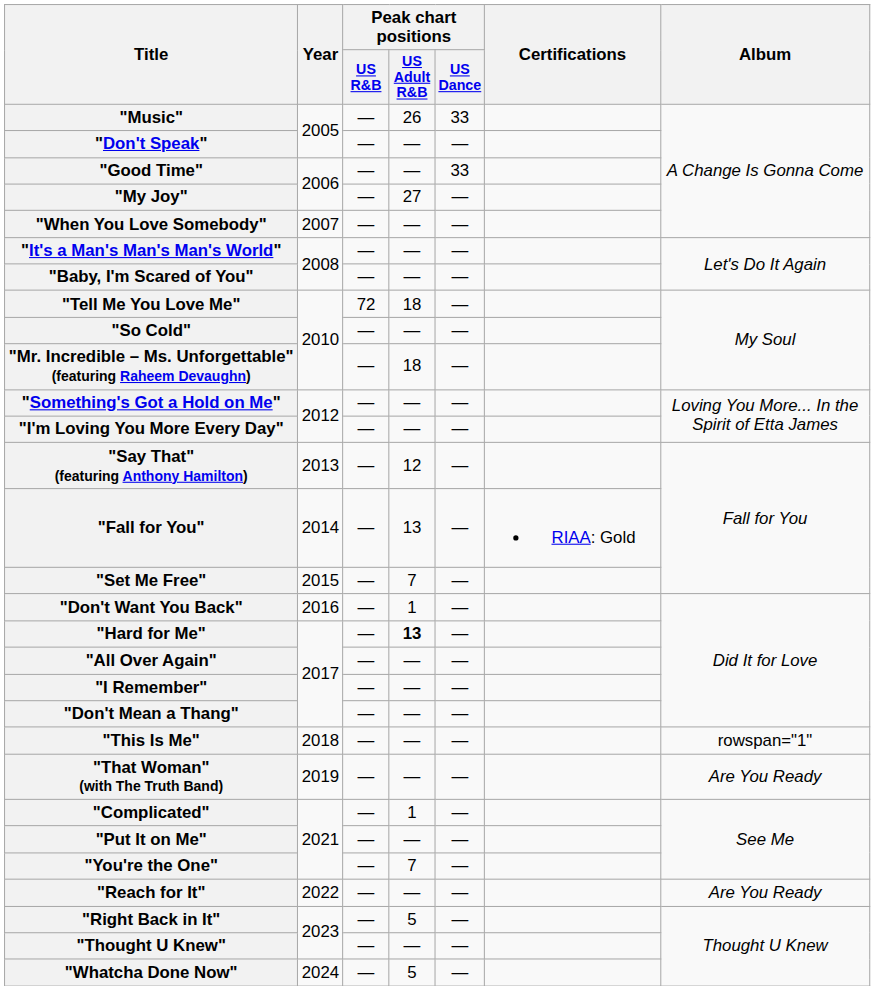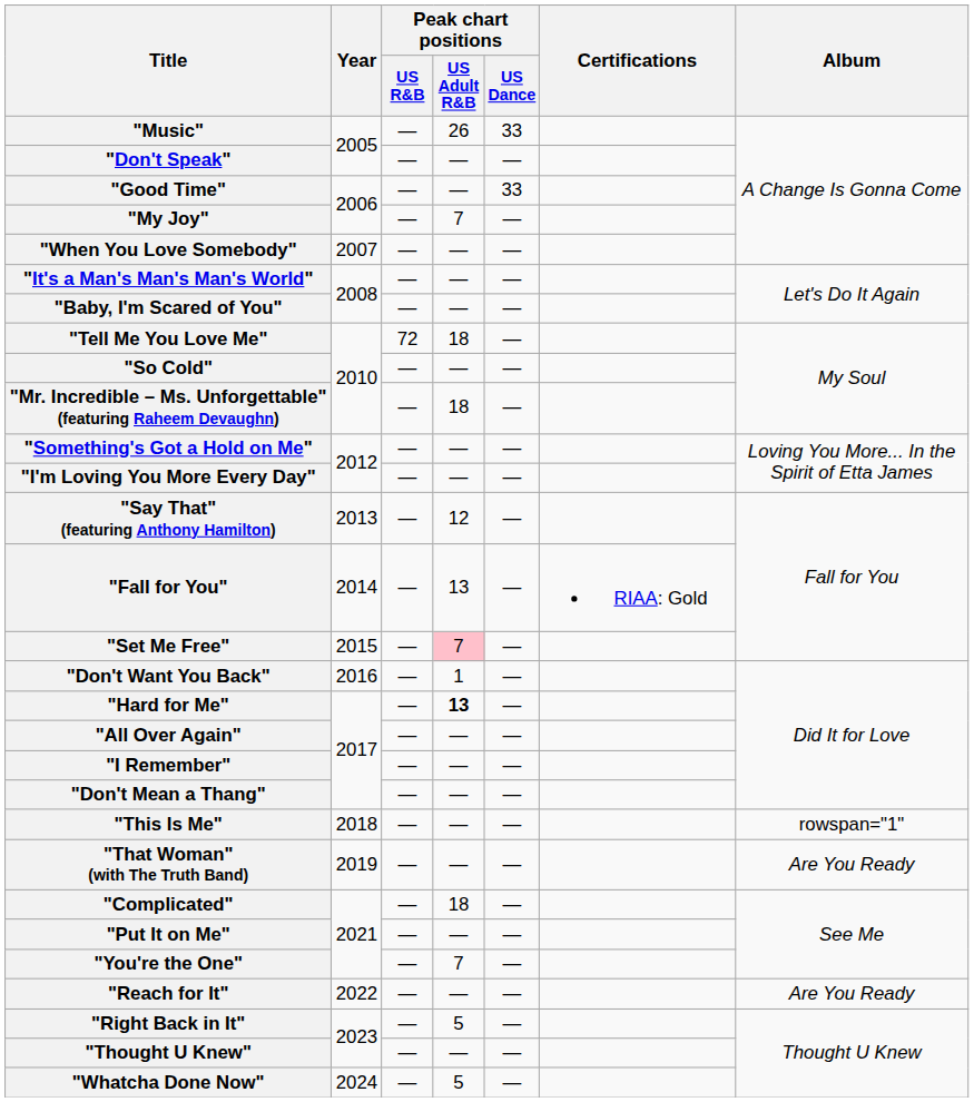"My Joy" | Peak chart positions / US Adult R&B: 27 -> 7
"Set Me Free" | Peak chart positions / US Adult R&B: no background -> pink background
"Complicated" | Peak chart positions / US Adult R&B: 1 -> 18
